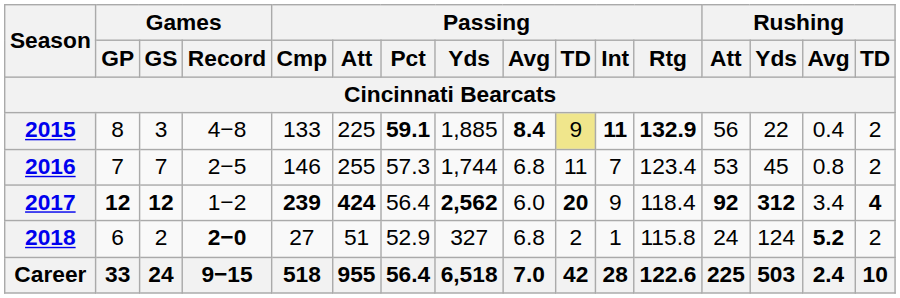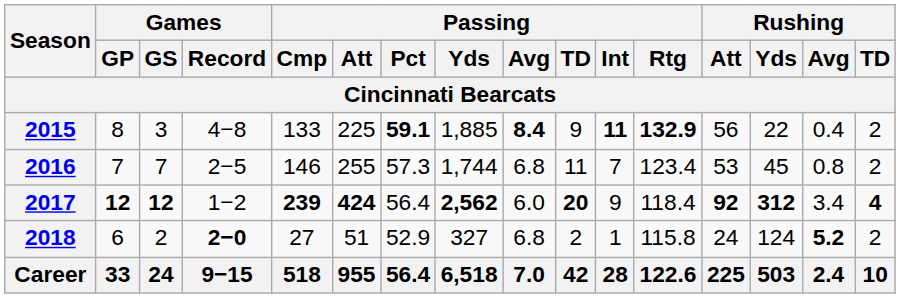2015 | Passing / TD / Cincinnati Bearcats: khaki background -> no background
